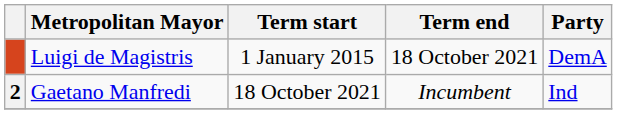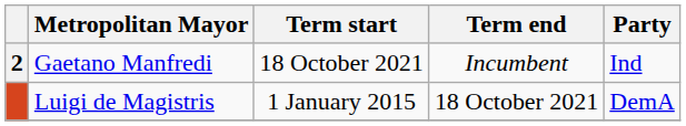rows swapped: Luigi de Magistris <-> Gaetano Manfredi
